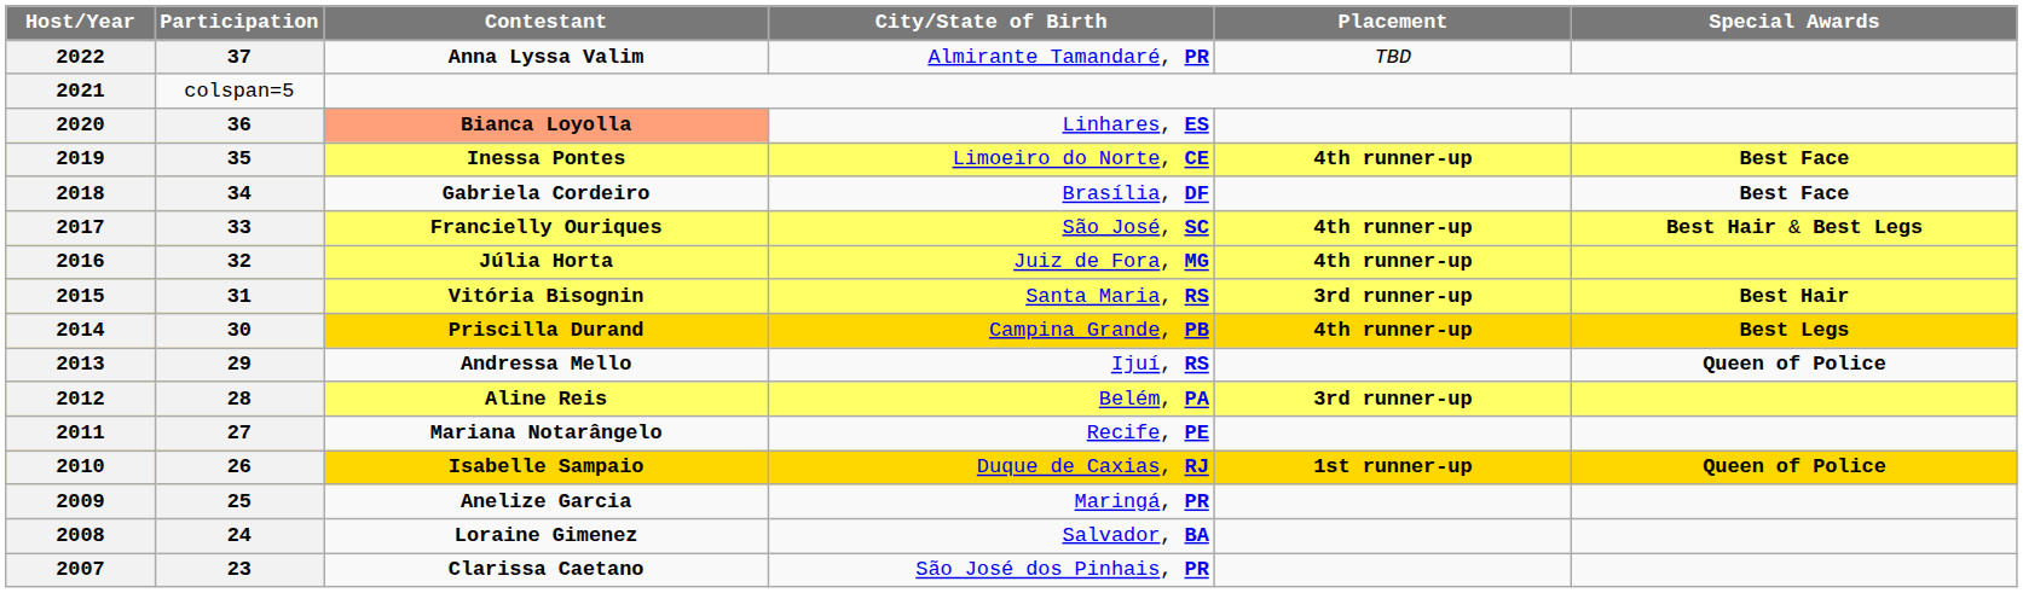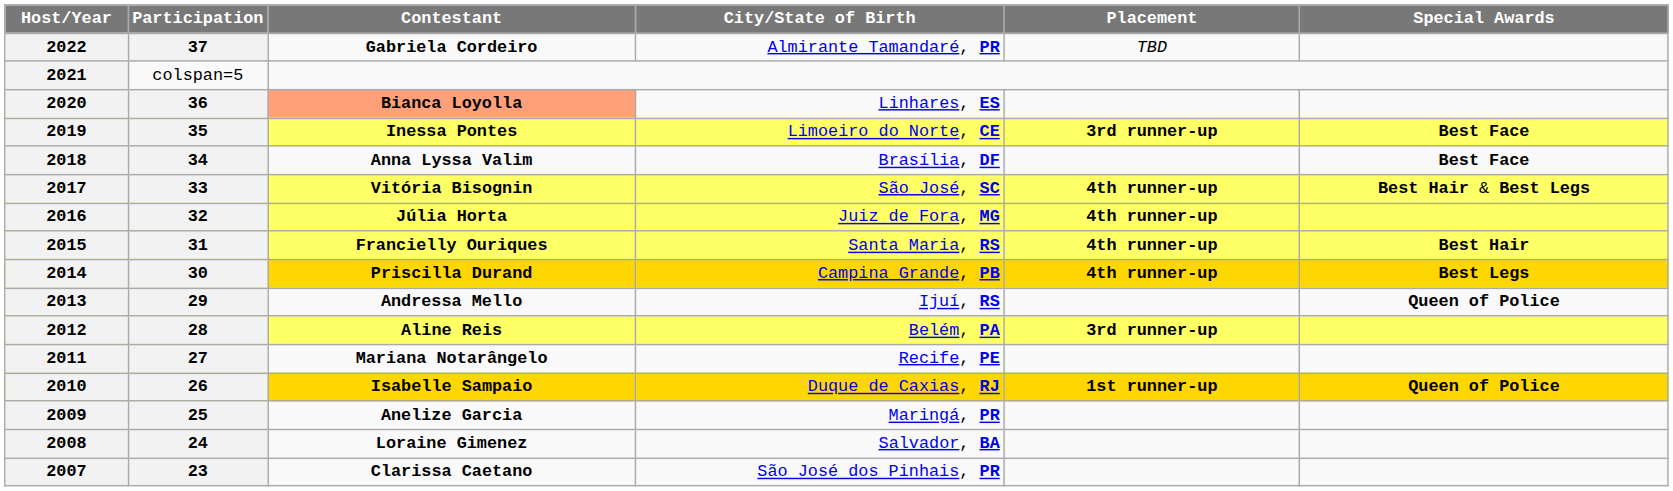2022 | Contestant: Anna Lyssa Valim -> Gabriela Cordeiro
2019 | Placement: 4th runner-up -> 3rd runner-up
2018 | Contestant: Gabriela Cordeiro -> Anna Lyssa Valim
2017 | Contestant: Francielly Ouriques -> Vitória Bisognin
2015 | Contestant: Vitória Bisognin -> Francielly Ouriques
2015 | Placement: 3rd runner-up -> 4th runner-up
